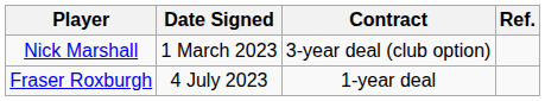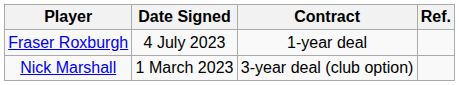rows swapped: Nick Marshall <-> Fraser Roxburgh
